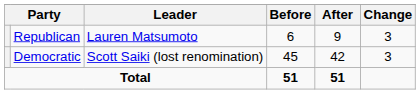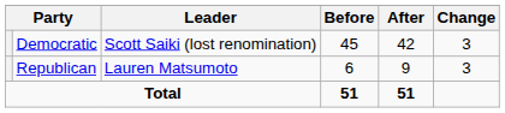rows swapped: Democratic <-> Republican
